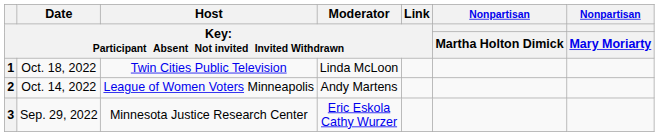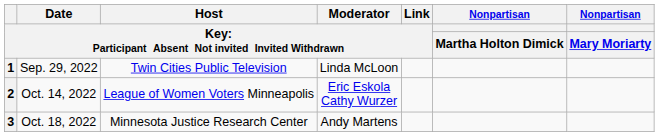1 | column 2: Oct. 18, 2022 -> Sep. 29, 2022
2 | column 4: Andy Martens -> Eric Eskola Cathy Wurzer
3 | column 2: Sep. 29, 2022 -> Oct. 18, 2022
3 | column 4: Eric Eskola Cathy Wurzer -> Andy Martens
